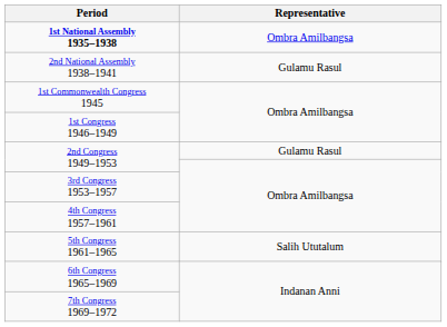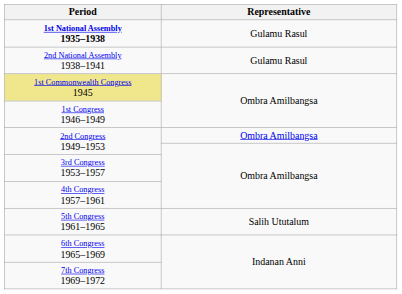row 2 | Representative: Ombra Amilbangsa -> Gulamu Rasul
row 4 | Period: no background -> khaki background
row 6 | Representative: Gulamu Rasul -> Ombra Amilbangsa
